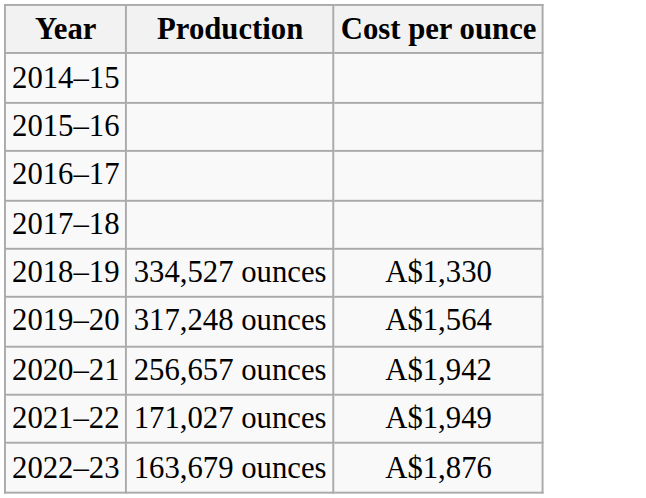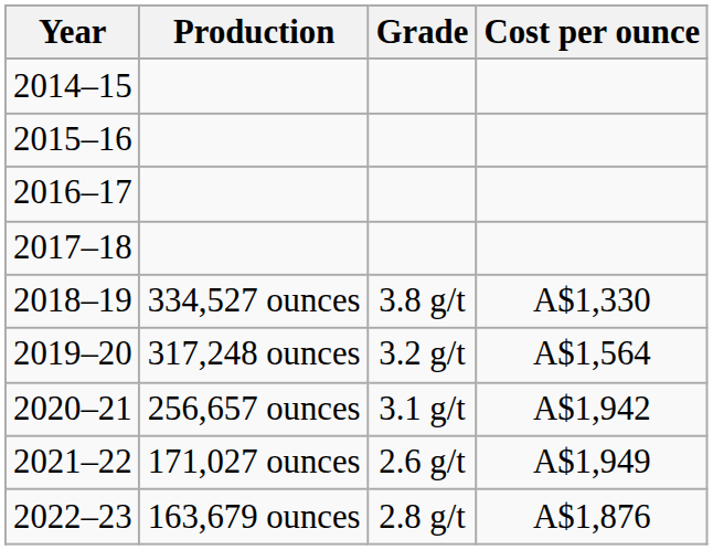+ column: Grade | 3.8 g/t | 3.2 g/t | 3.1 g/t | 2.6 g/t | 2.8 g/t
